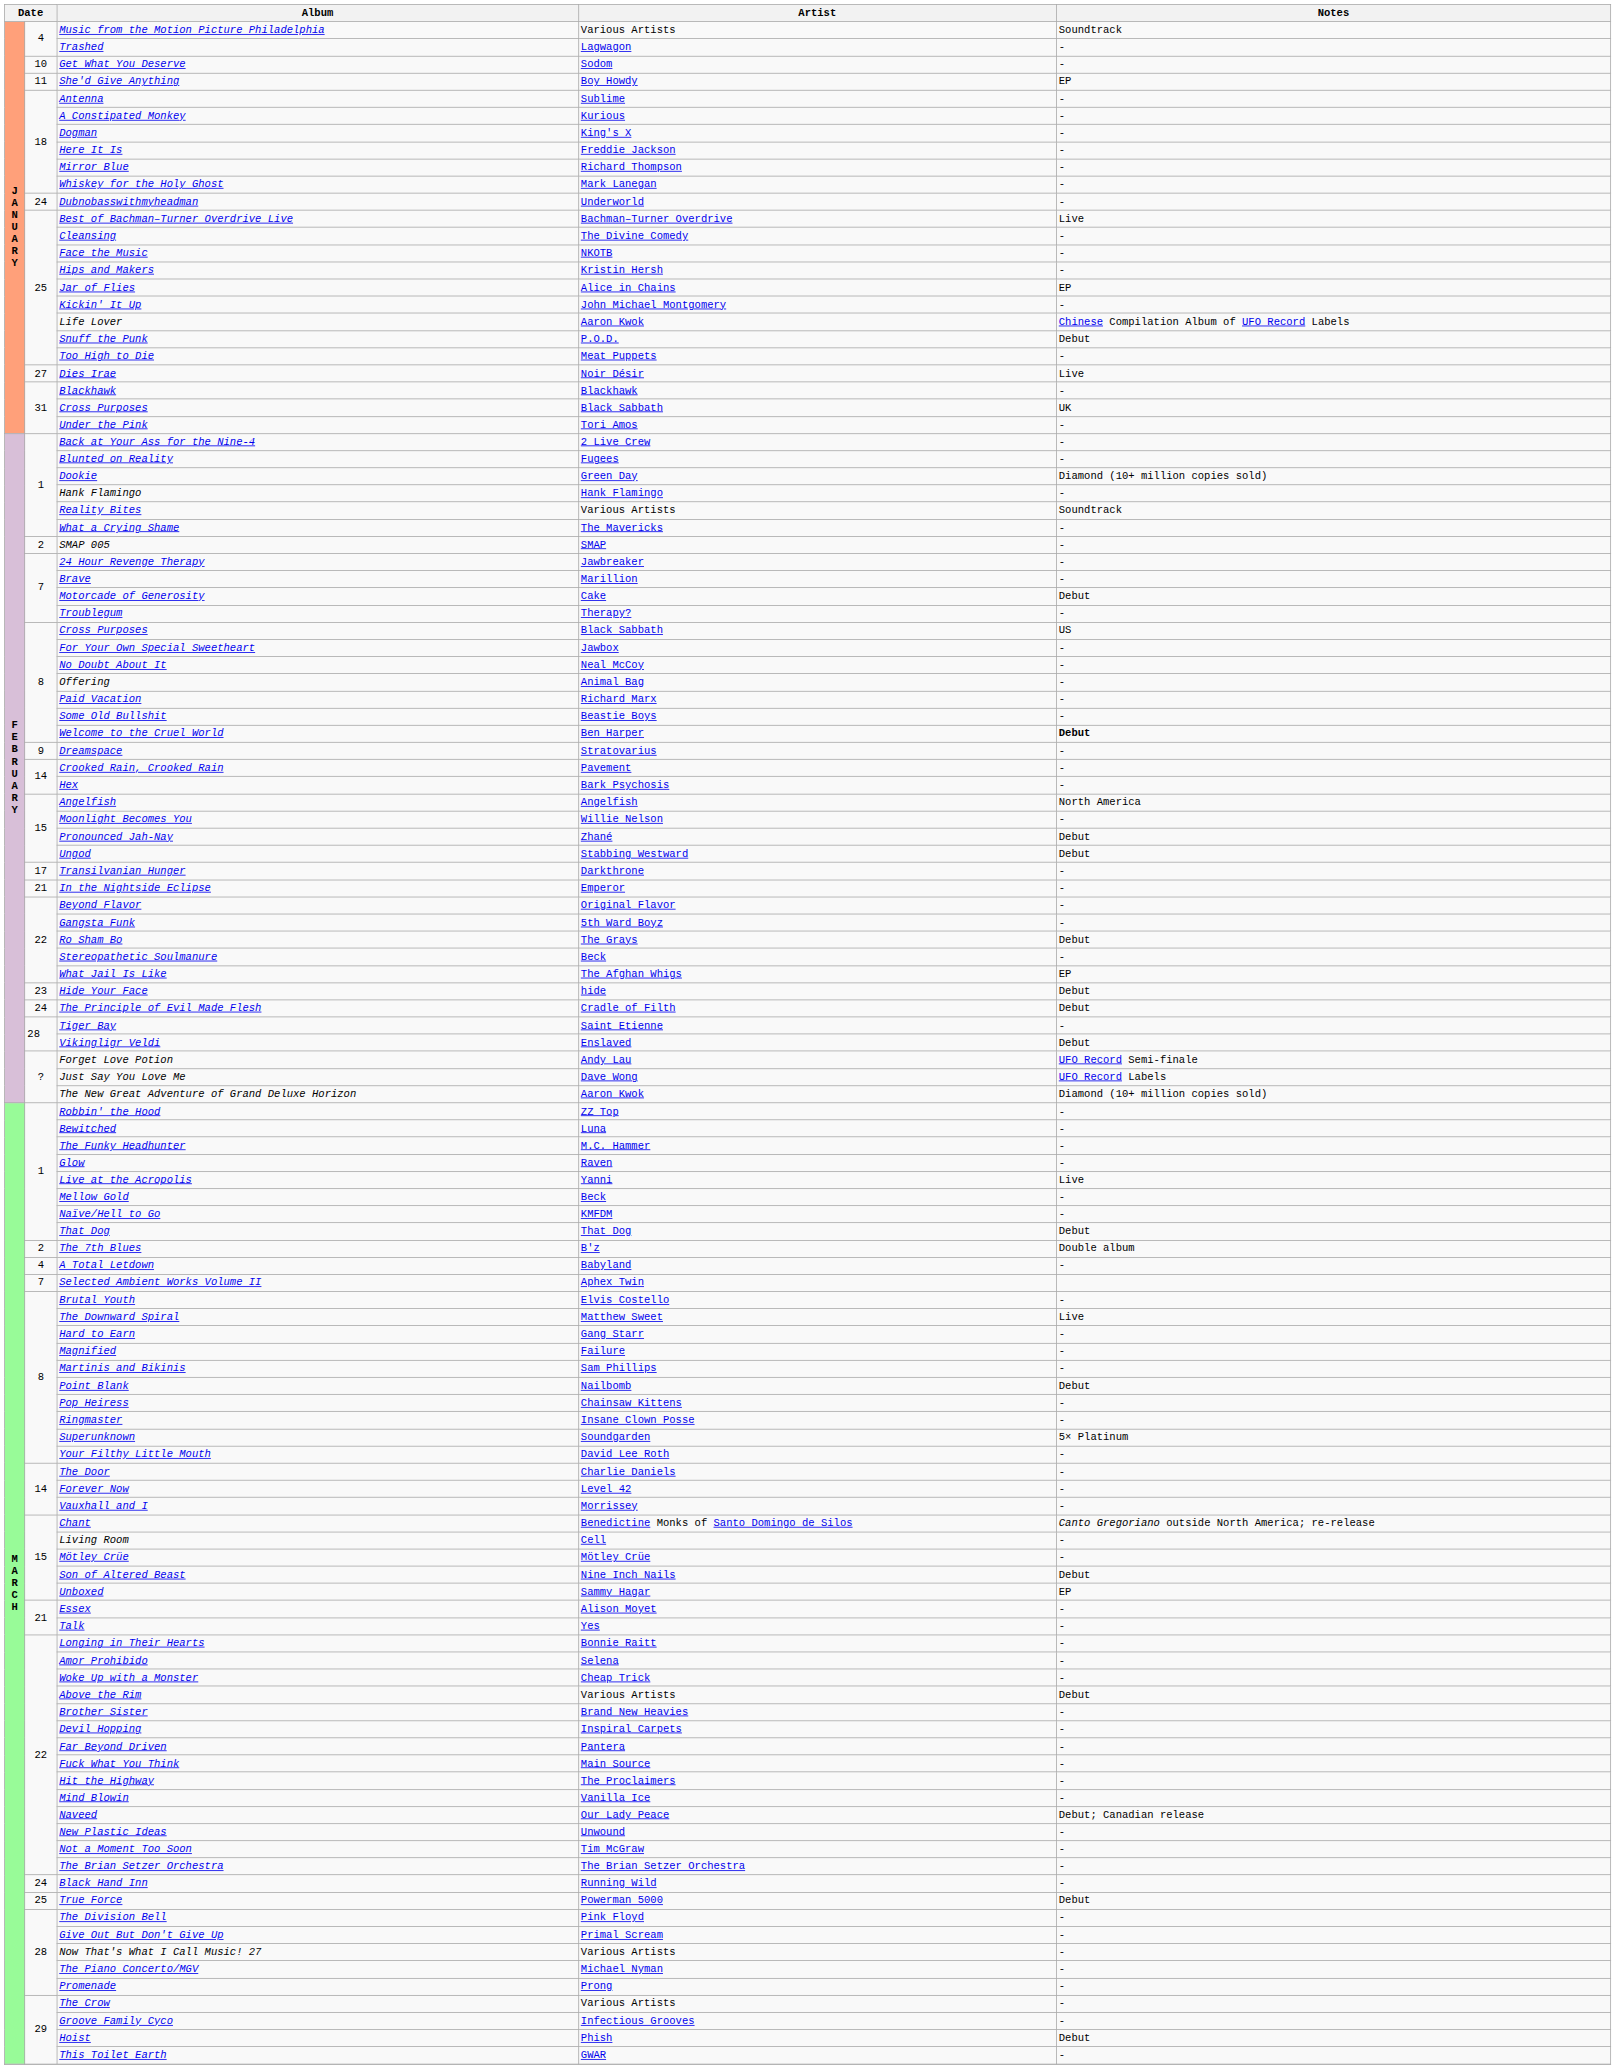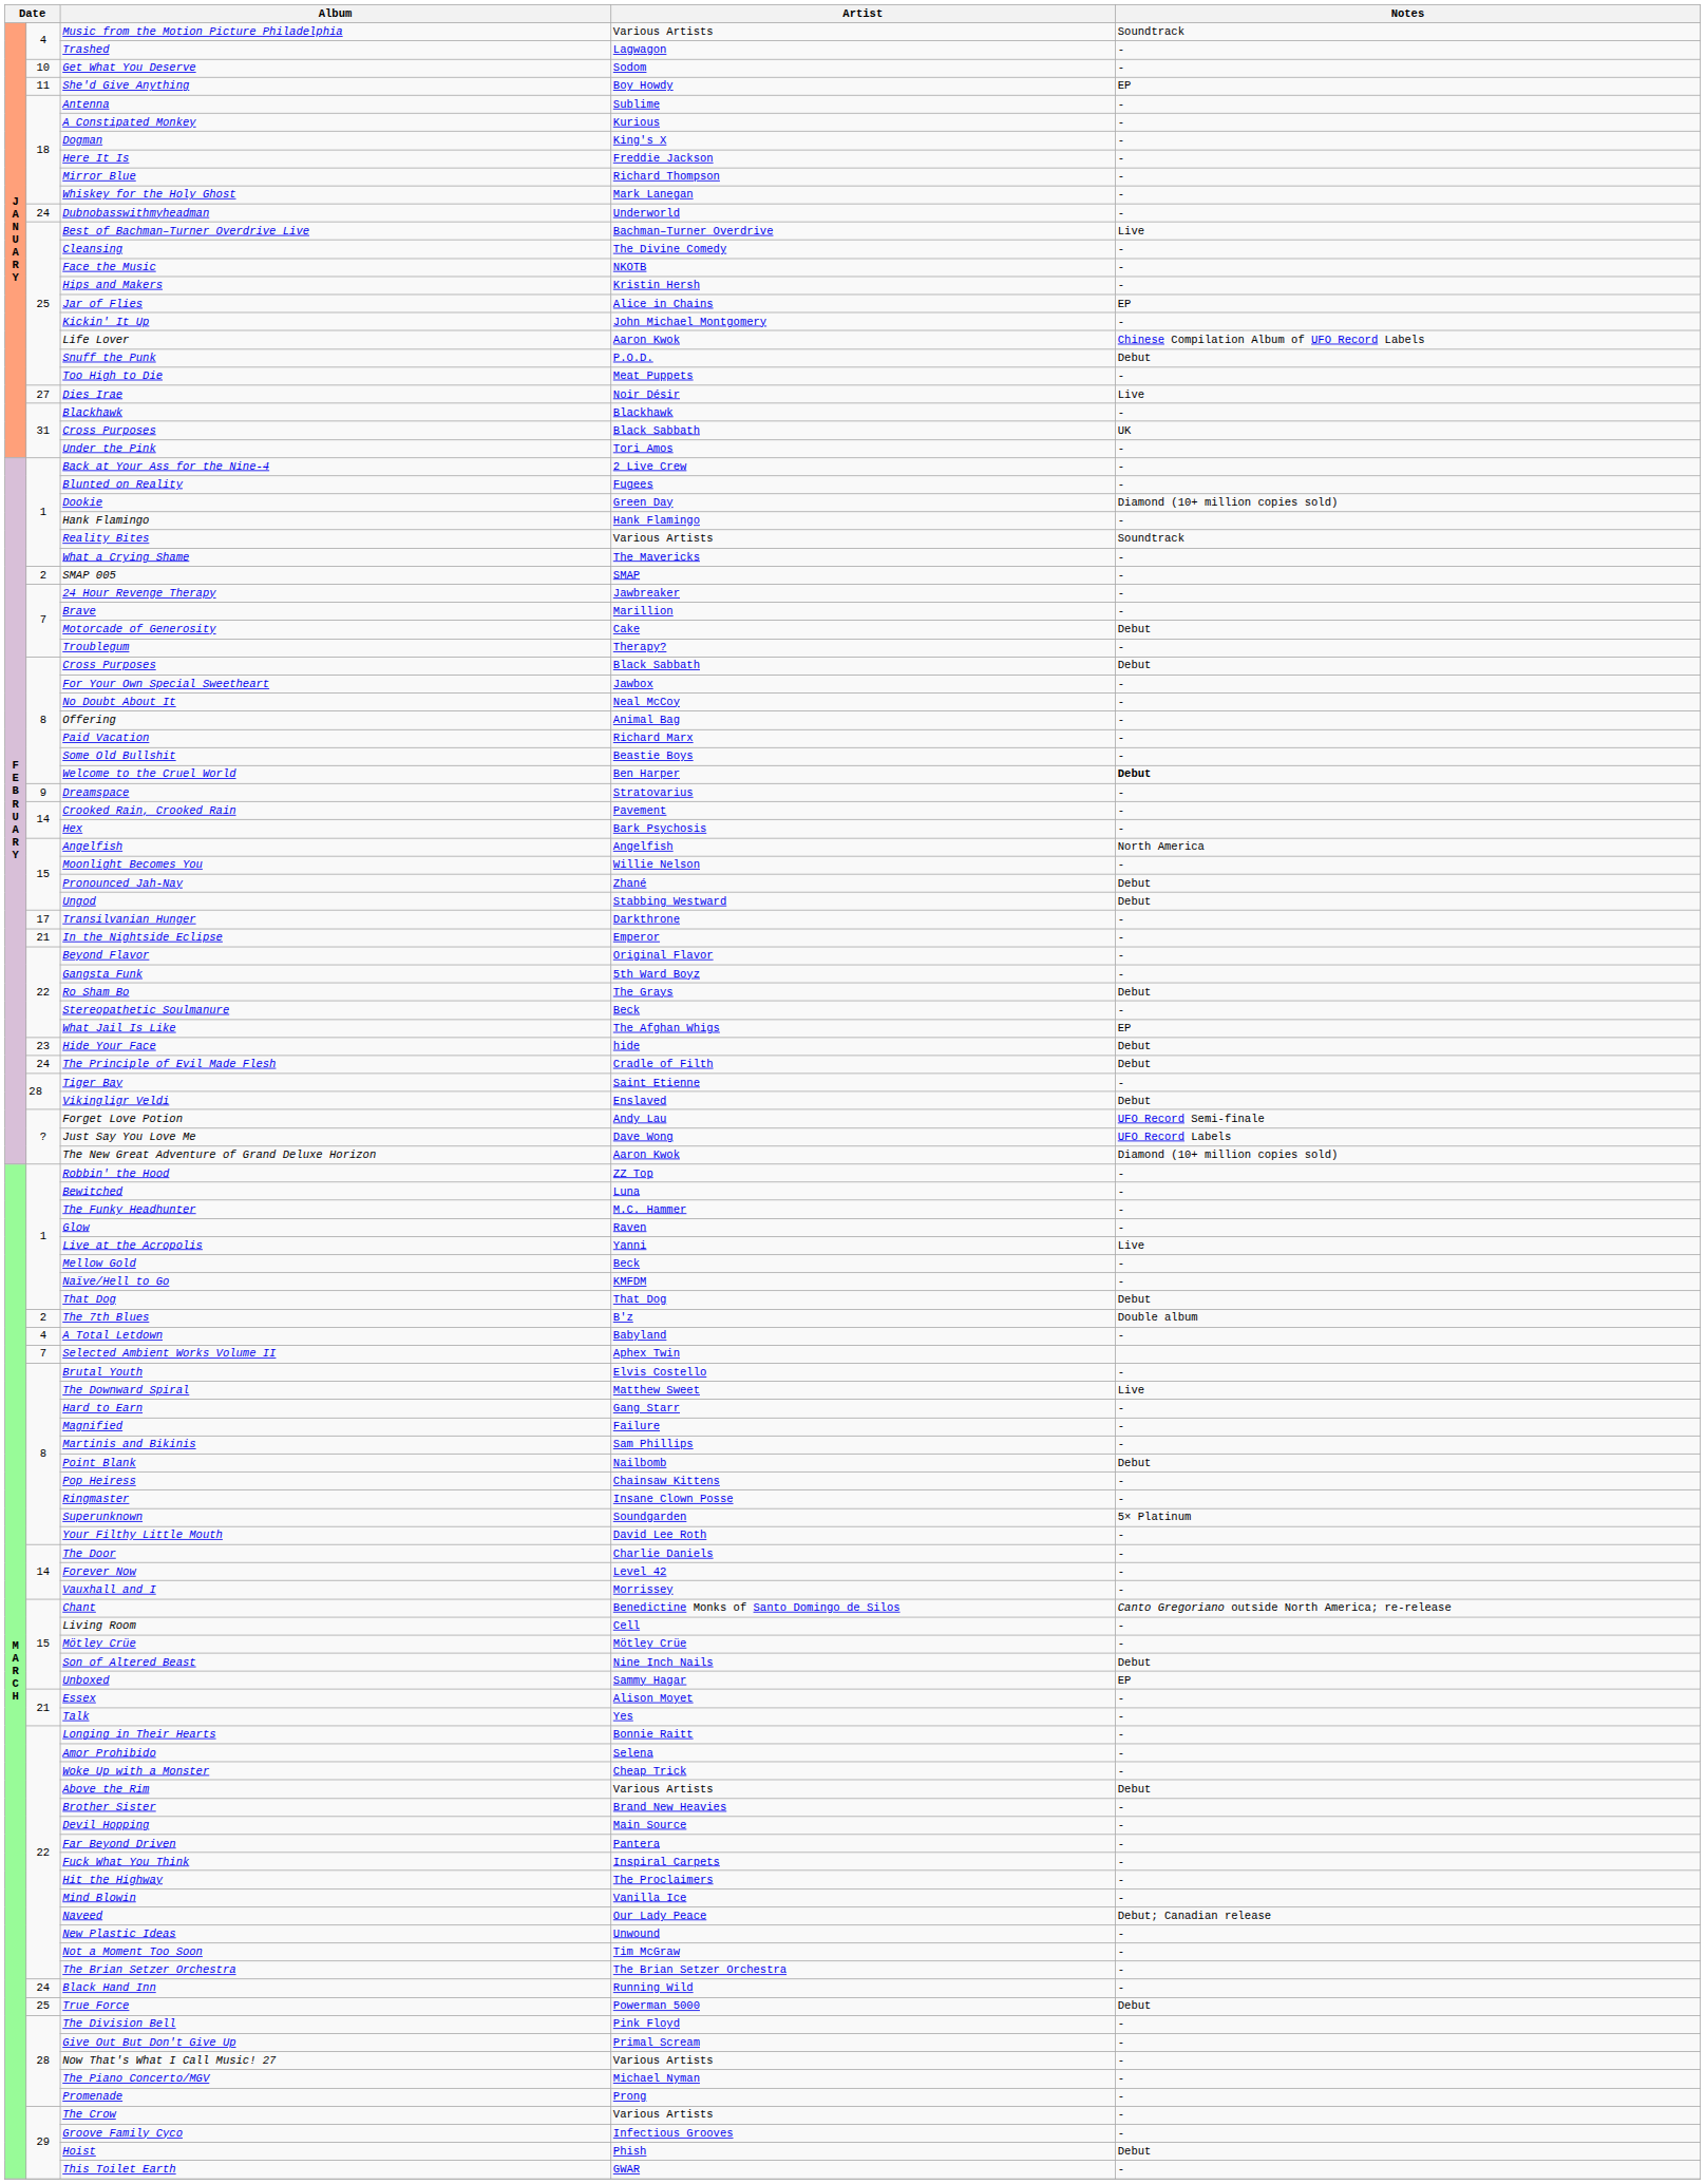8 / Cross Purposes | Notes: US -> Debut
Devil Hopping | Artist: Inspiral Carpets -> Main Source
Fuck What You Think | Artist: Main Source -> Inspiral Carpets
